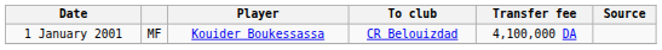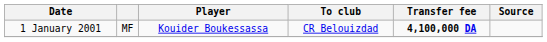1 January 2001 | Transfer fee: normal -> bold
